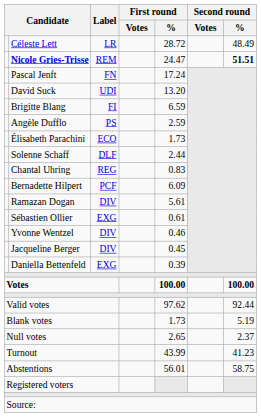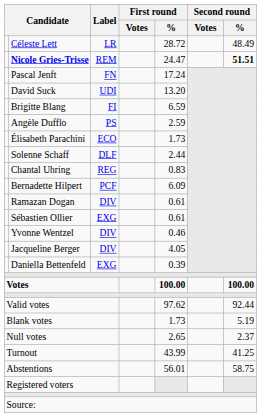Ramazan Dogan | First round / %: 5.61 -> 0.61
Jacqueline Berger | First round / %: 0.45 -> 4.05
Turnout | Second round / %: 41.23 -> 41.25
